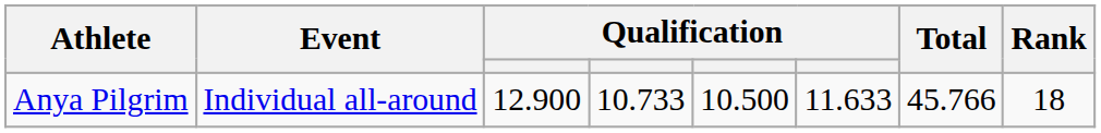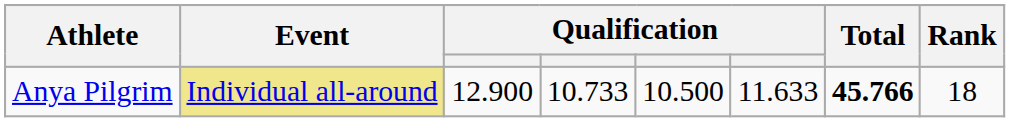row 3 | Event: no background -> khaki background
row 3 | Total: normal -> bold
